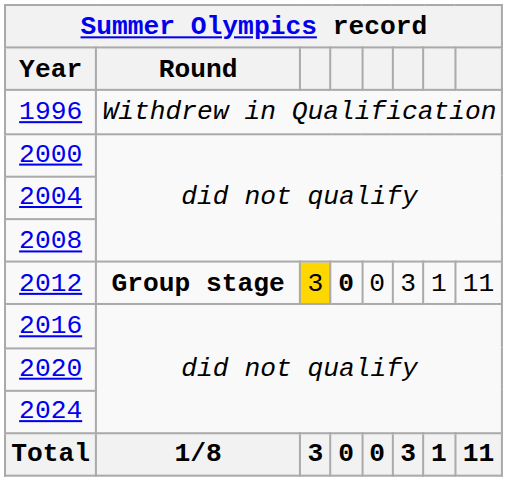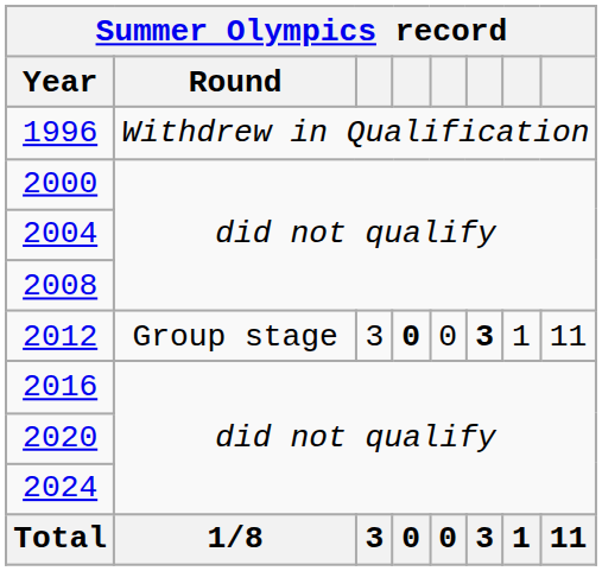2012 | Summer Olympics record / Round: bold -> normal
2012 | column 3: gold background -> no background
2012 | column 6: normal -> bold
